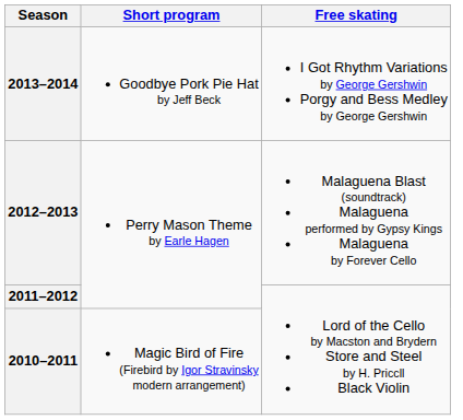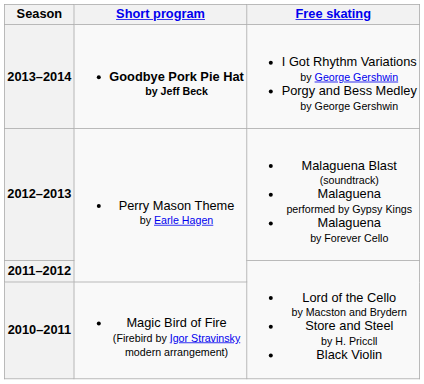2013–2014 | Short program: normal -> bold
